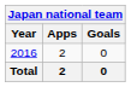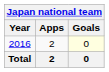2016 | Goals: no background -> lightyellow background
